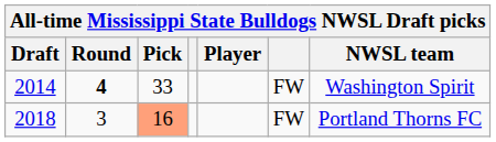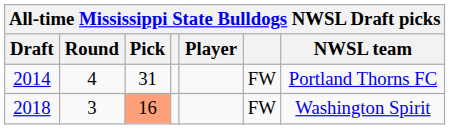2014 | Round: bold -> normal
2014 | Pick: 33 -> 31
2014 | NWSL team: Washington Spirit -> Portland Thorns FC
2018 | NWSL team: Portland Thorns FC -> Washington Spirit
